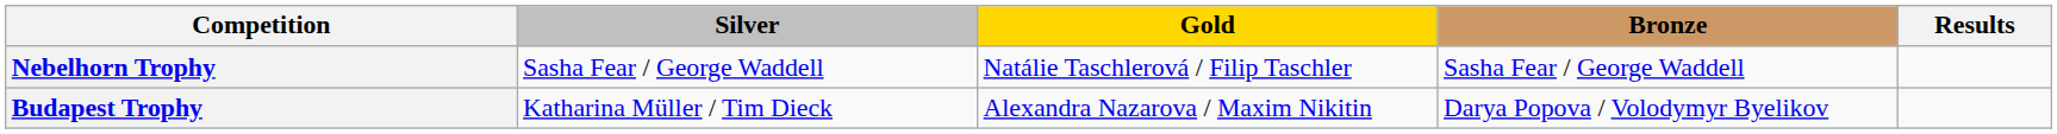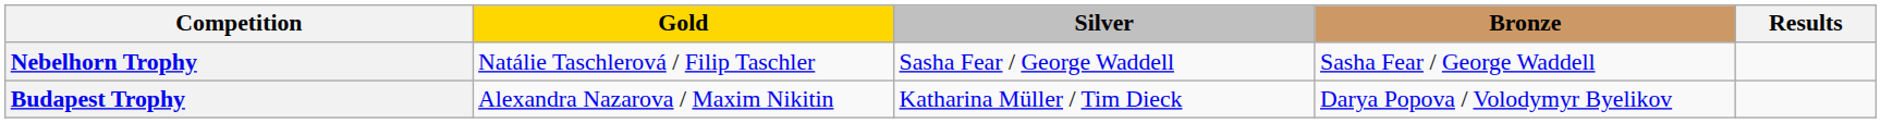columns swapped: Gold <-> Silver
